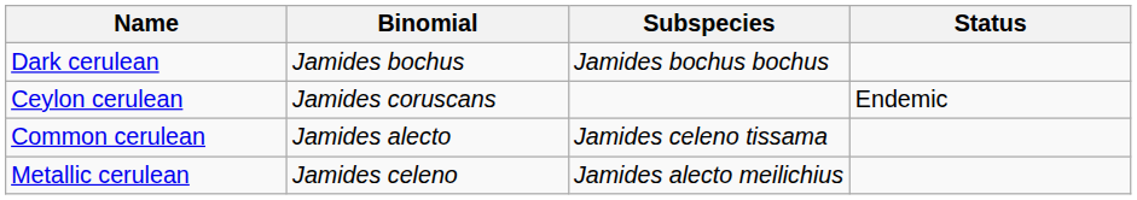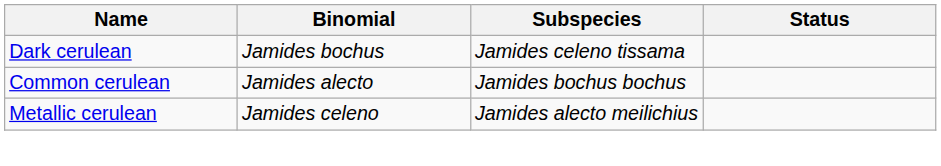Dark cerulean | Subspecies: Jamides bochus bochus -> Jamides celeno tissama
- row: Ceylon cerulean | Jamides coruscans | Endemic
Common cerulean | Subspecies: Jamides celeno tissama -> Jamides bochus bochus
